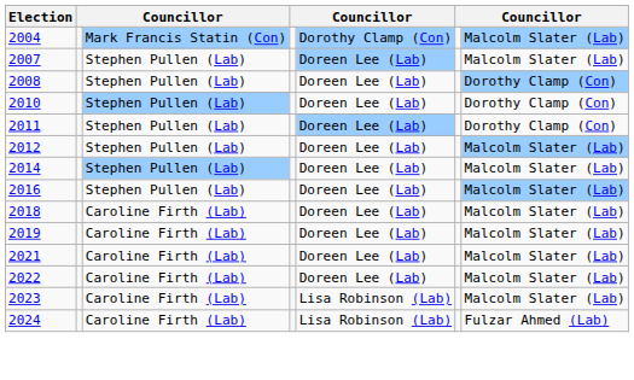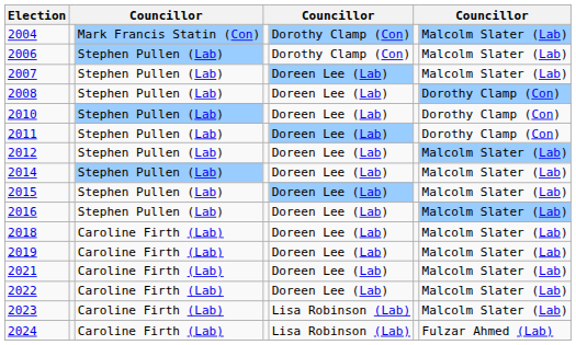+ row: 2006 | Stephen Pullen (Lab) | Dorothy Clamp (Con) | Malcolm Slater (Lab)
+ row: 2015 | Stephen Pullen (Lab) | Doreen Lee (Lab) | Malcolm Slater (Lab)
